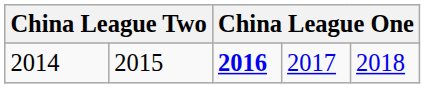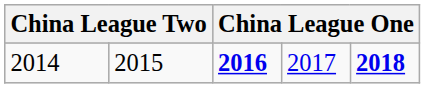2014 | column 5: normal -> bold
